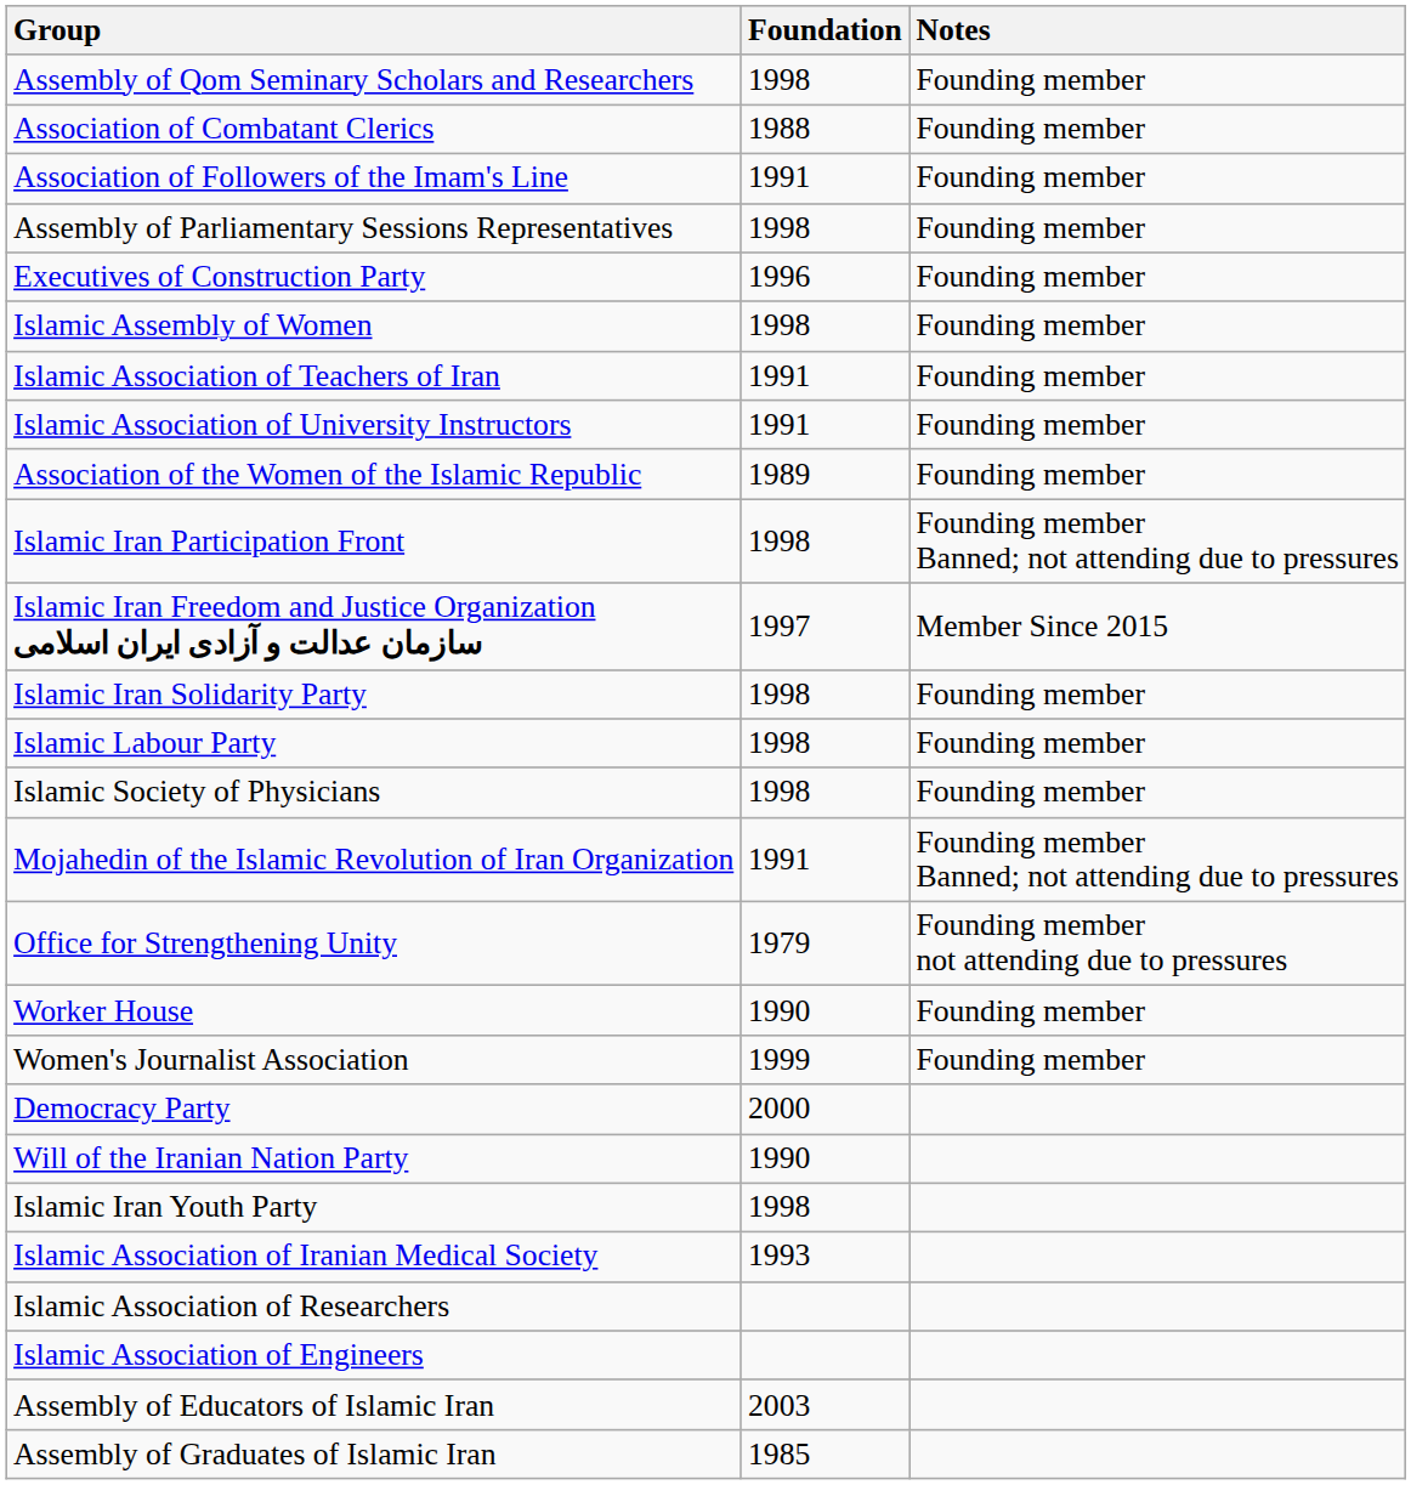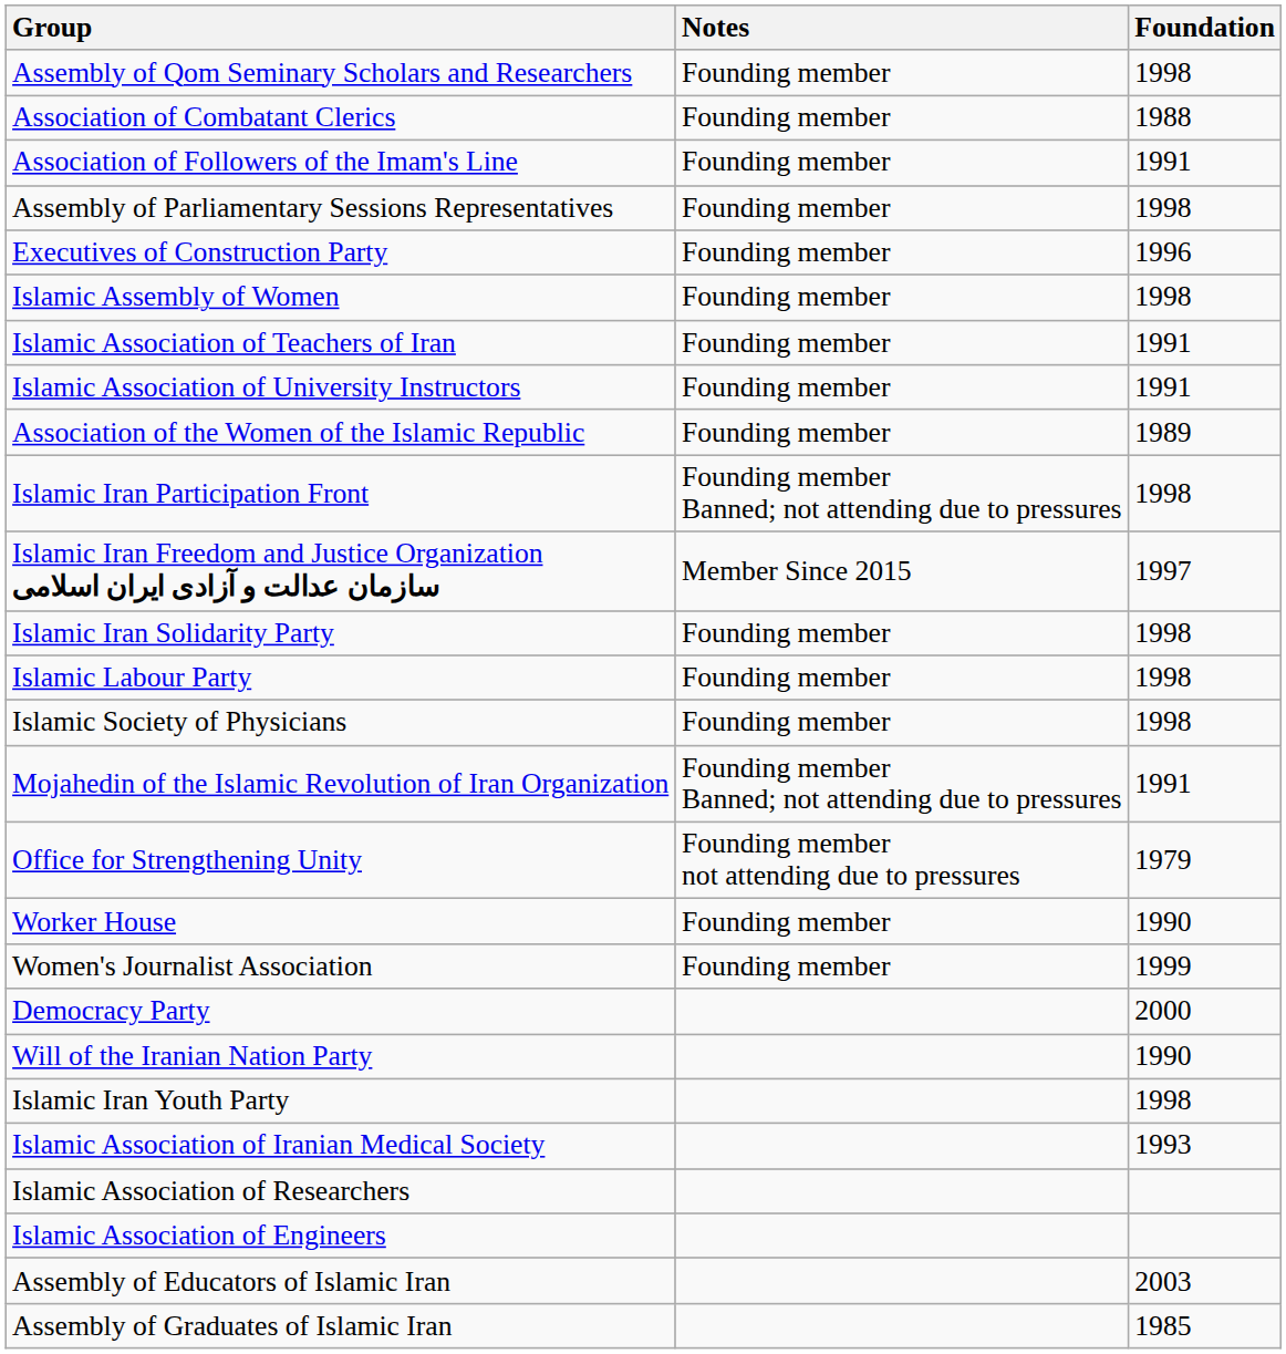columns swapped: Foundation <-> Notes
